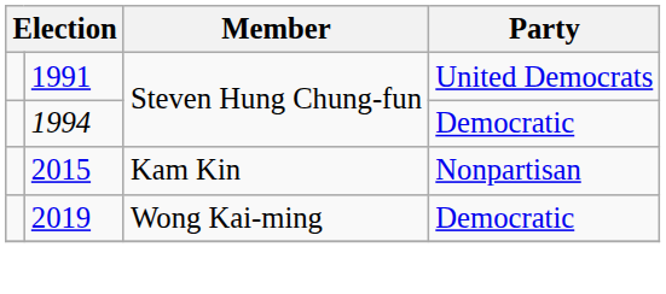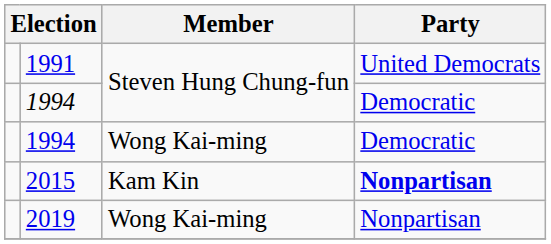+ row: 1994 | Wong Kai-ming | Democratic
2015 | Party: normal -> bold
2019 | Party: Democratic -> Nonpartisan
